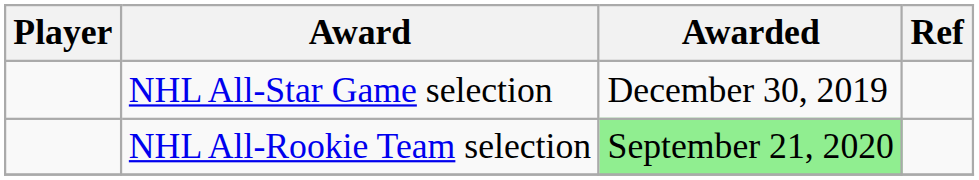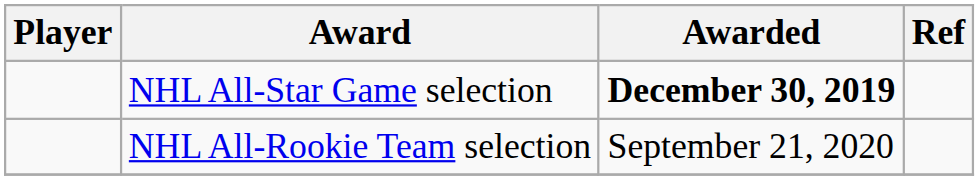row 2 | Awarded: normal -> bold
row 3 | Awarded: lightgreen background -> no background
